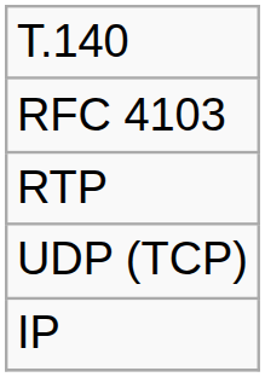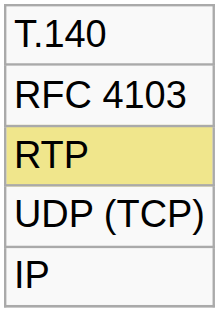row 3 | column 1: no background -> khaki background
